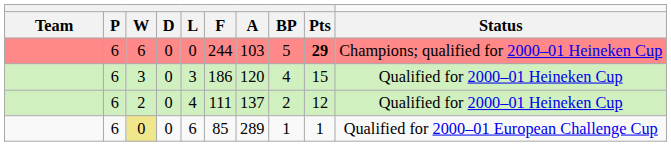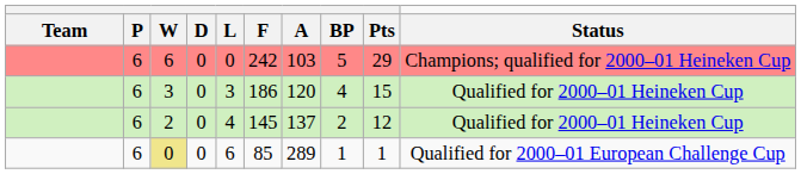row 3 | F: 244 -> 242
row 3 | Pts: bold -> normal
row 5 | F: 111 -> 145
